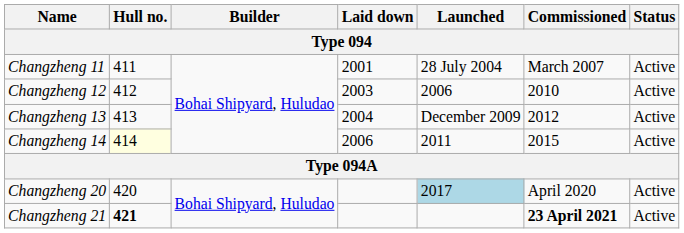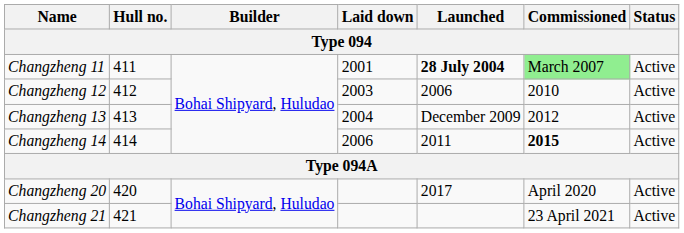Changzheng 11 | Launched: normal -> bold
Changzheng 11 | Commissioned: no background -> lightgreen background
Changzheng 14 | Hull no.: lightyellow background -> no background
Changzheng 14 | Commissioned: normal -> bold
Changzheng 20 | Launched: lightblue background -> no background
Changzheng 21 | Hull no.: bold -> normal
Changzheng 21 | Commissioned: bold -> normal
